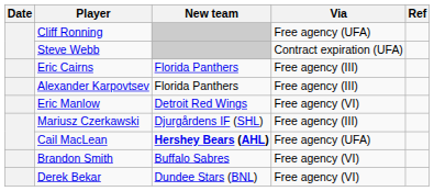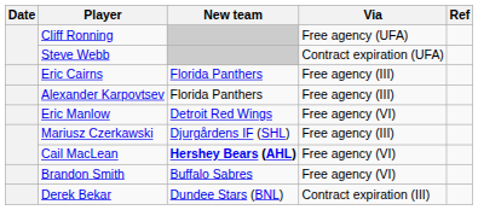Cail MacLean | Via: Free agency (UFA) -> Free agency (VI)
Derek Bekar | Via: Free agency (VI) -> Contract expiration (III)
